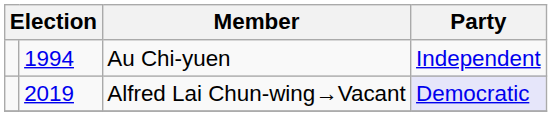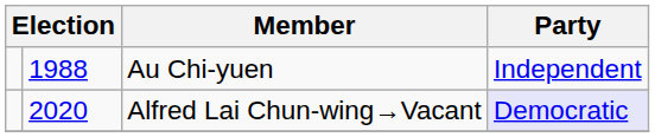Au Chi-yuen | column 2: 1994 -> 1988
Alfred Lai Chun-wing→Vacant | column 2: 2019 -> 2020
